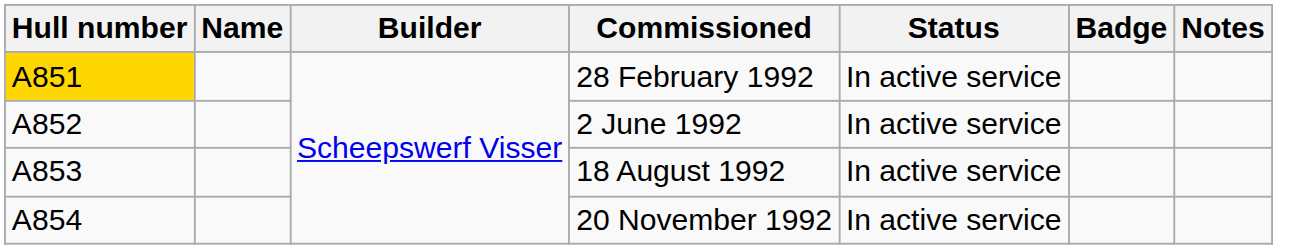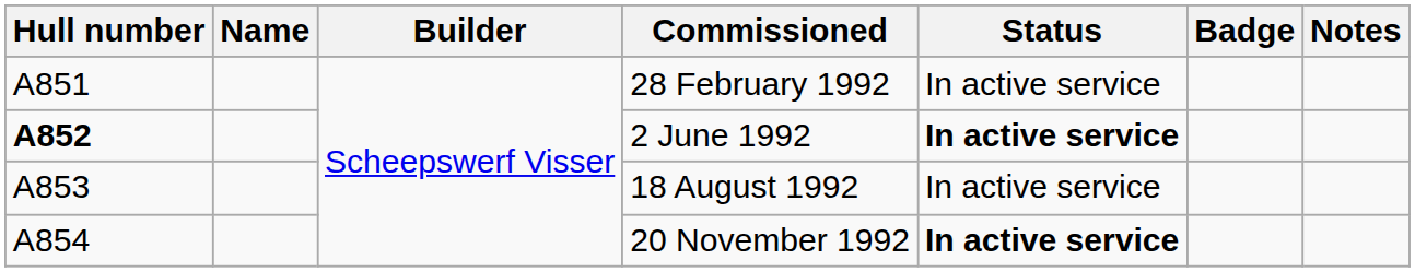28 February 1992 | Hull number: gold background -> no background
2 June 1992 | Hull number: normal -> bold
2 June 1992 | Status: normal -> bold
20 November 1992 | Status: normal -> bold
